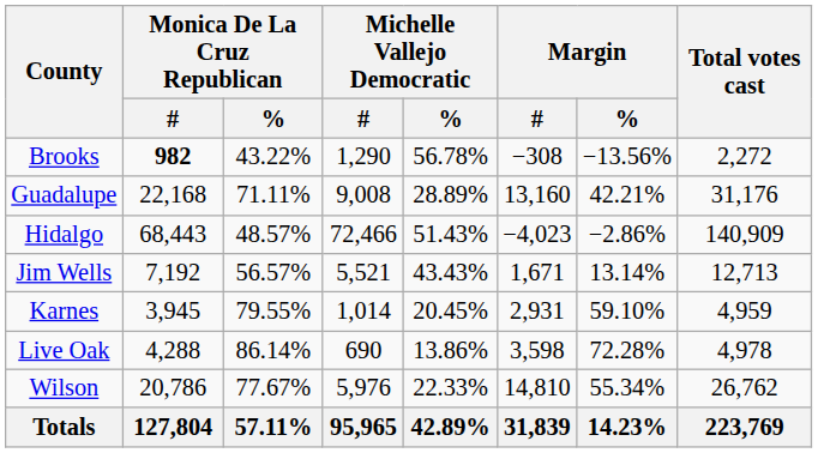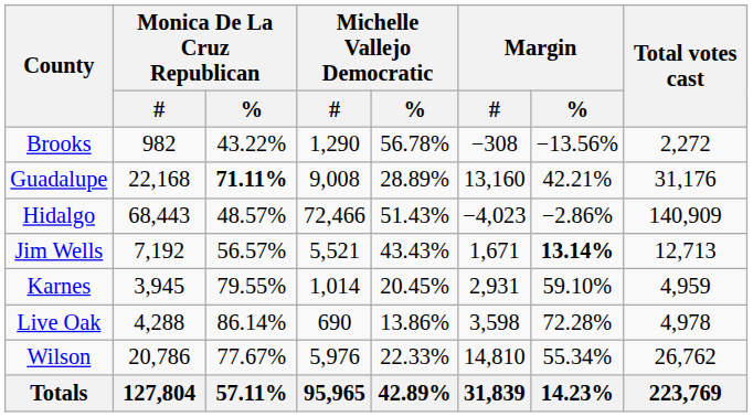Brooks | Monica De La Cruz Republican / #: bold -> normal
Guadalupe | Monica De La Cruz Republican / %: normal -> bold
Jim Wells | Margin / %: normal -> bold
